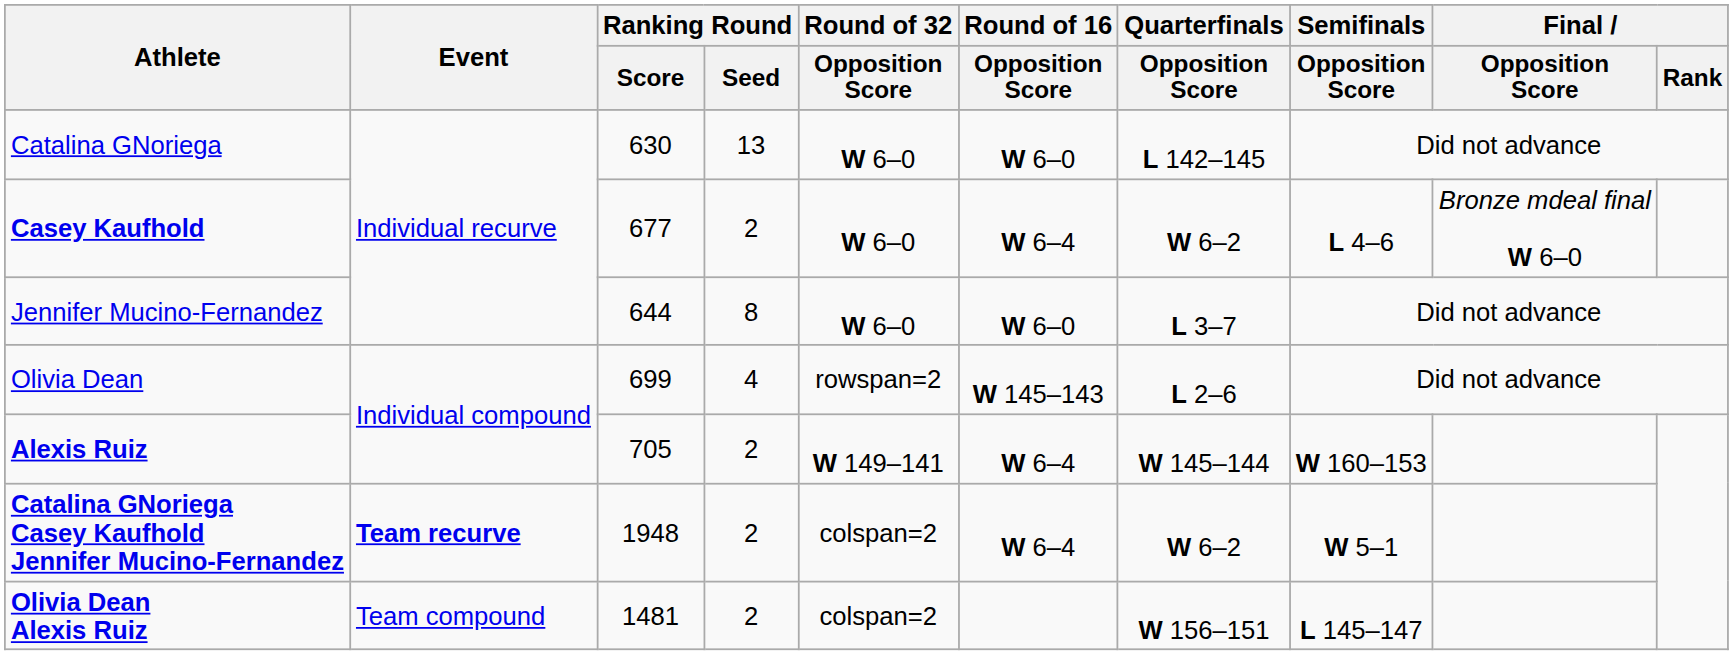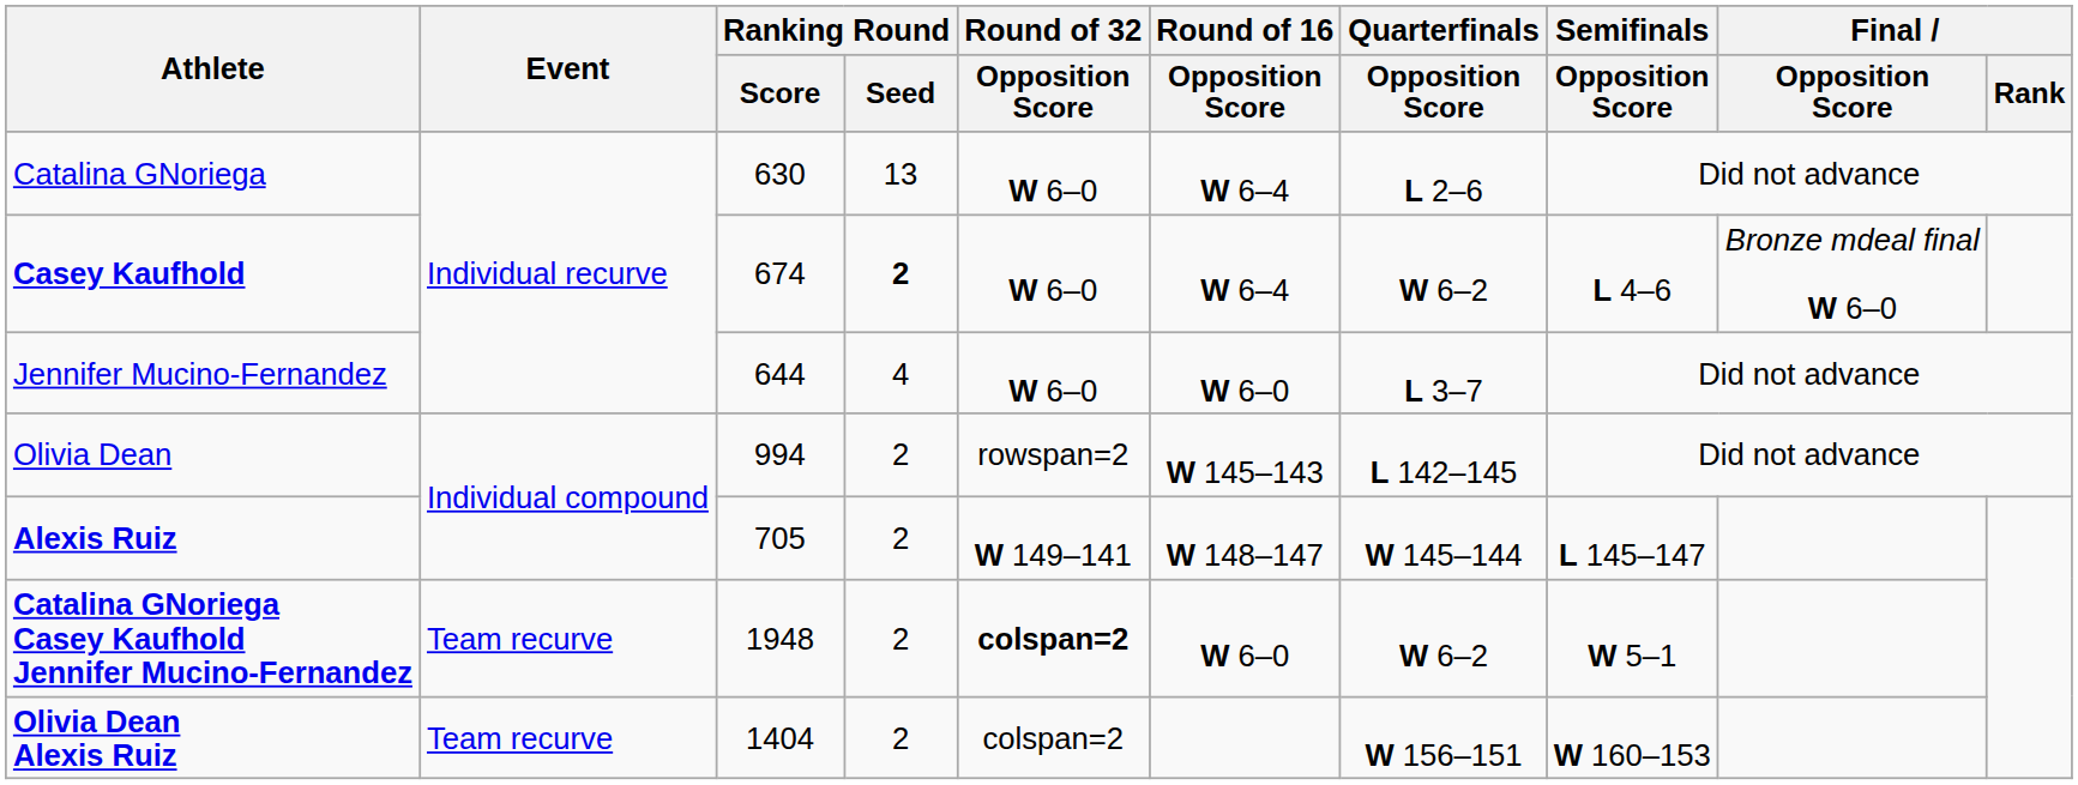Catalina GNoriega | Round of 16 / Opposition Score: W 6–0 -> W 6–4
Catalina GNoriega | Quarterfinals / Opposition Score: L 142–145 -> L 2–6
Casey Kaufhold | Ranking Round / Score: 677 -> 674
Casey Kaufhold | Ranking Round / Seed: normal -> bold
Jennifer Mucino-Fernandez | Ranking Round / Seed: 8 -> 4
Olivia Dean | Ranking Round / Score: 699 -> 994
Olivia Dean | Ranking Round / Seed: 4 -> 2
Olivia Dean | Quarterfinals / Opposition Score: L 2–6 -> L 142–145
Alexis Ruiz | Round of 16 / Opposition Score: W 6–4 -> W 148–147
Alexis Ruiz | Semifinals / Opposition Score: W 160–153 -> L 145–147
Catalina GNoriega Casey Kaufhold Jennifer Mucino-Fernandez | Event: bold -> normal
Catalina GNoriega Casey Kaufhold Jennifer Mucino-Fernandez | Round of 32 / Opposition Score: normal -> bold
Catalina GNoriega Casey Kaufhold Jennifer Mucino-Fernandez | Round of 16 / Opposition Score: W 6–4 -> W 6–0
Olivia Dean Alexis Ruiz | Event: Team compound -> Team recurve
Olivia Dean Alexis Ruiz | Ranking Round / Score: 1481 -> 1404
Olivia Dean Alexis Ruiz | Semifinals / Opposition Score: L 145–147 -> W 160–153
